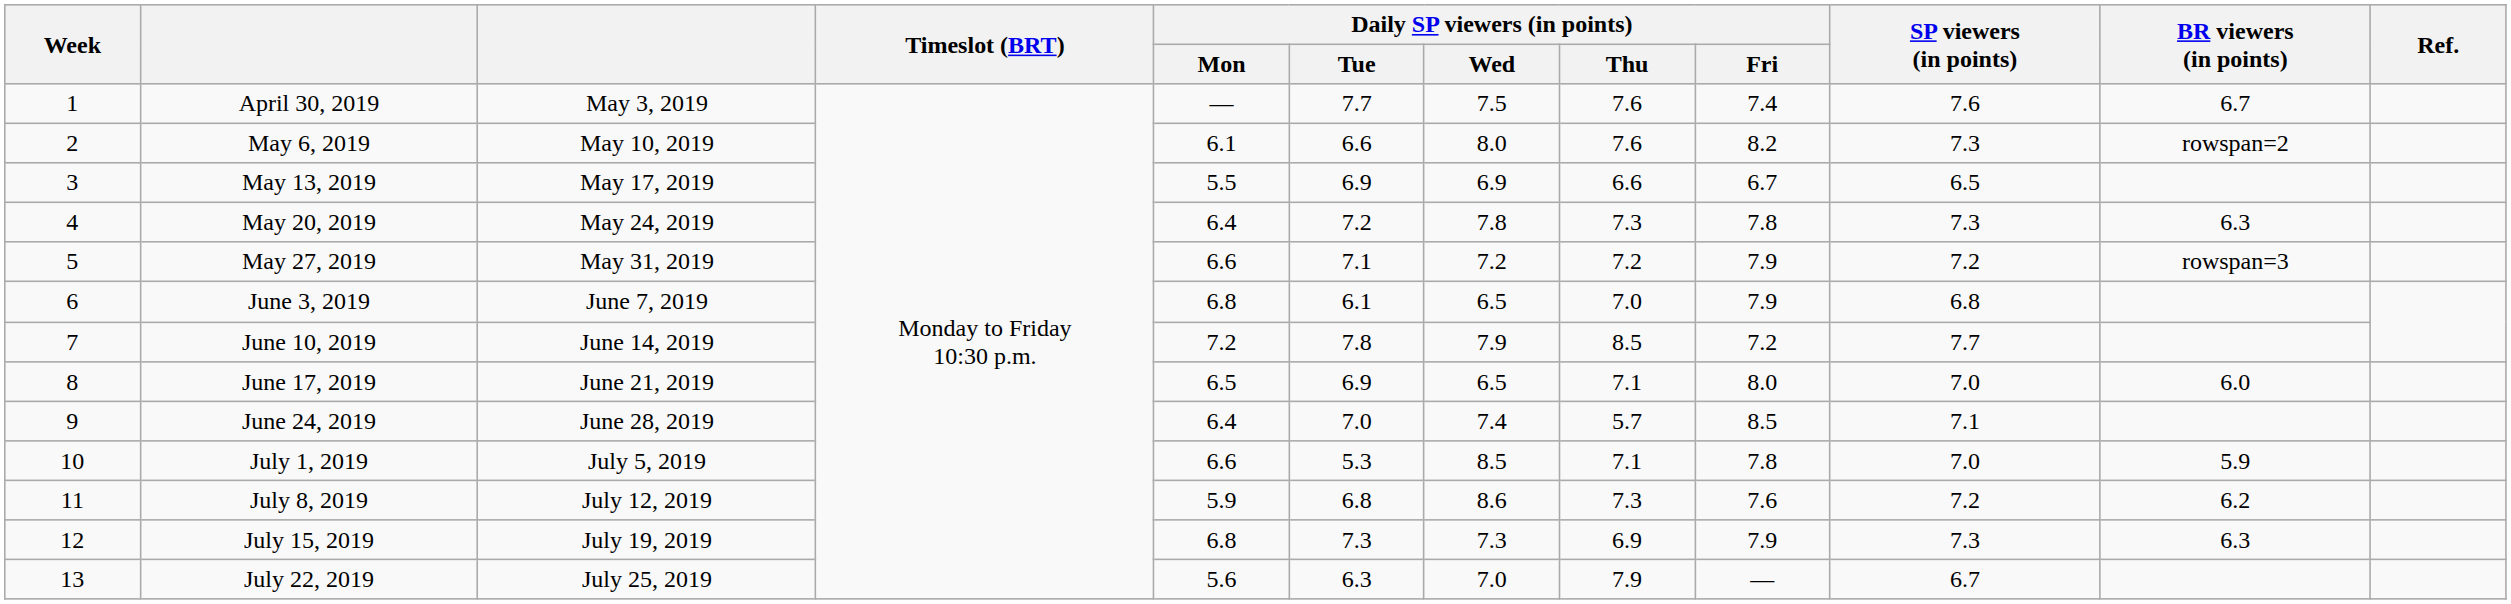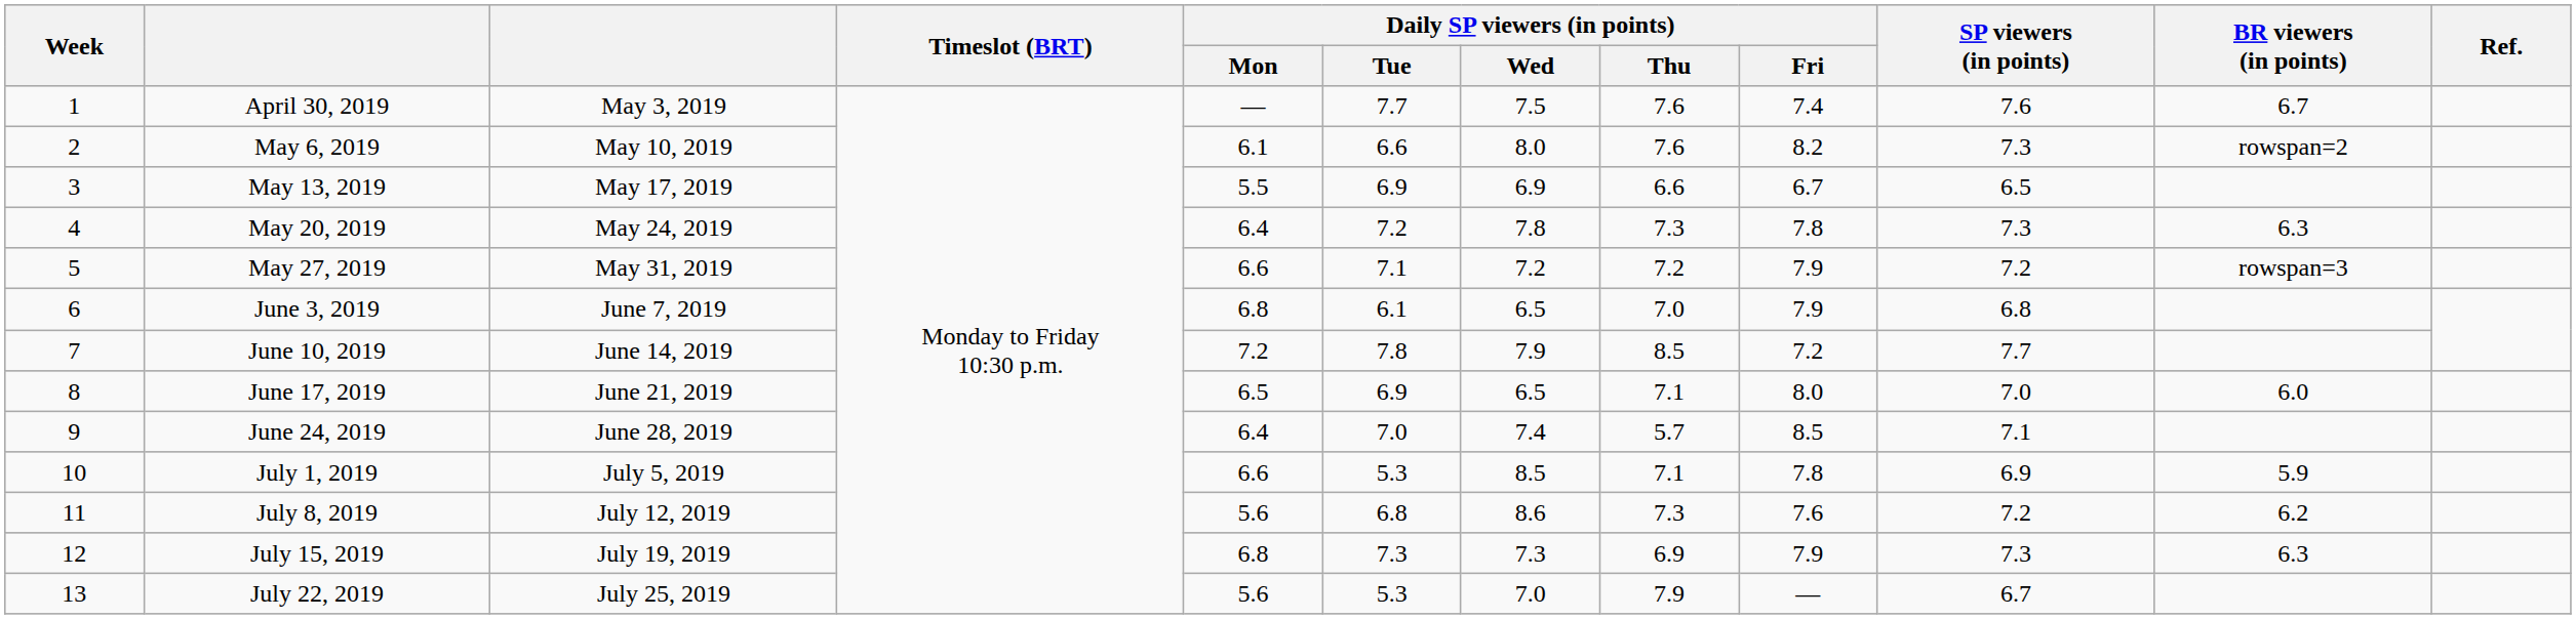July 1, 2019 | SP viewers (in points): 7.0 -> 6.9
July 8, 2019 | Daily SP viewers (in points) / Mon: 5.9 -> 5.6
July 22, 2019 | Daily SP viewers (in points) / Tue: 6.3 -> 5.3
